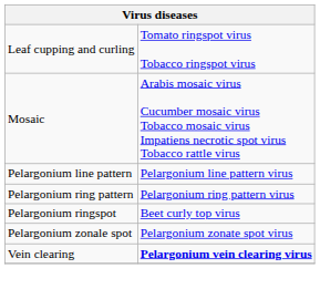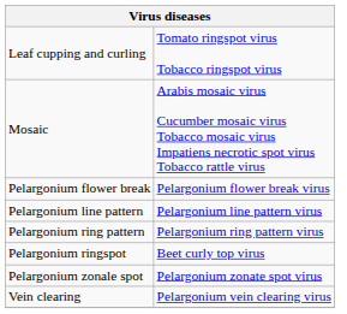+ row: Pelargonium flower break | Pelargonium flower break virus
Vein clearing | column 2: bold -> normal
